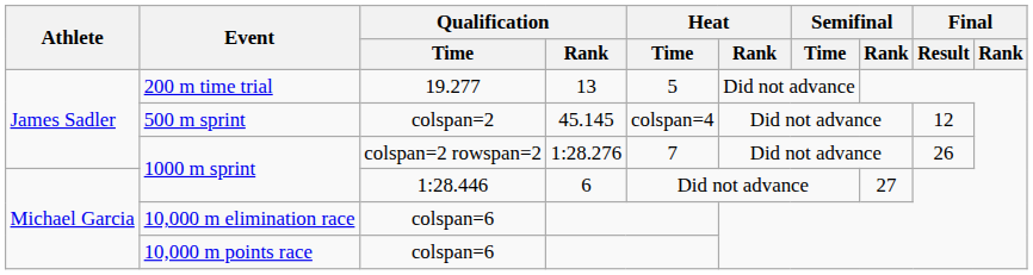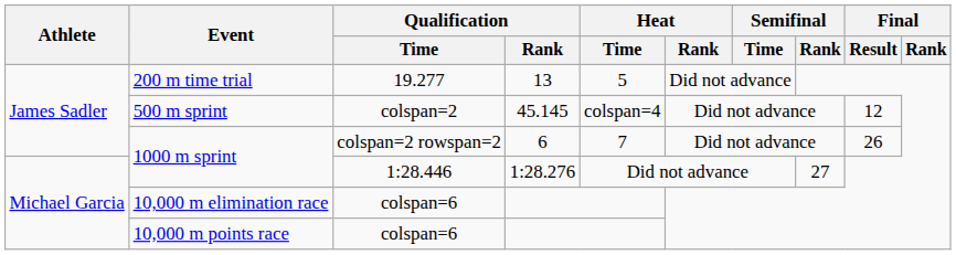1000 m sprint / colspan=2 rowspan=2 | Qualification / Rank: 1:28.276 -> 6
1000 m sprint / 1:28.446 | Qualification / Rank: 6 -> 1:28.276
